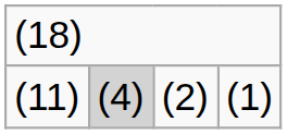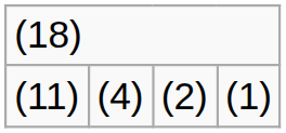(11) | column 2: lightgrey background -> no background
